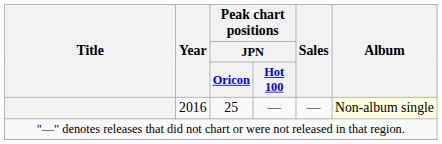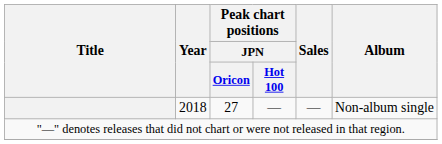row 4 | Year: 2016 -> 2018
row 4 | Peak chart positions / JPN / Oricon: 25 -> 27
row 4 | Album: lightyellow background -> no background
